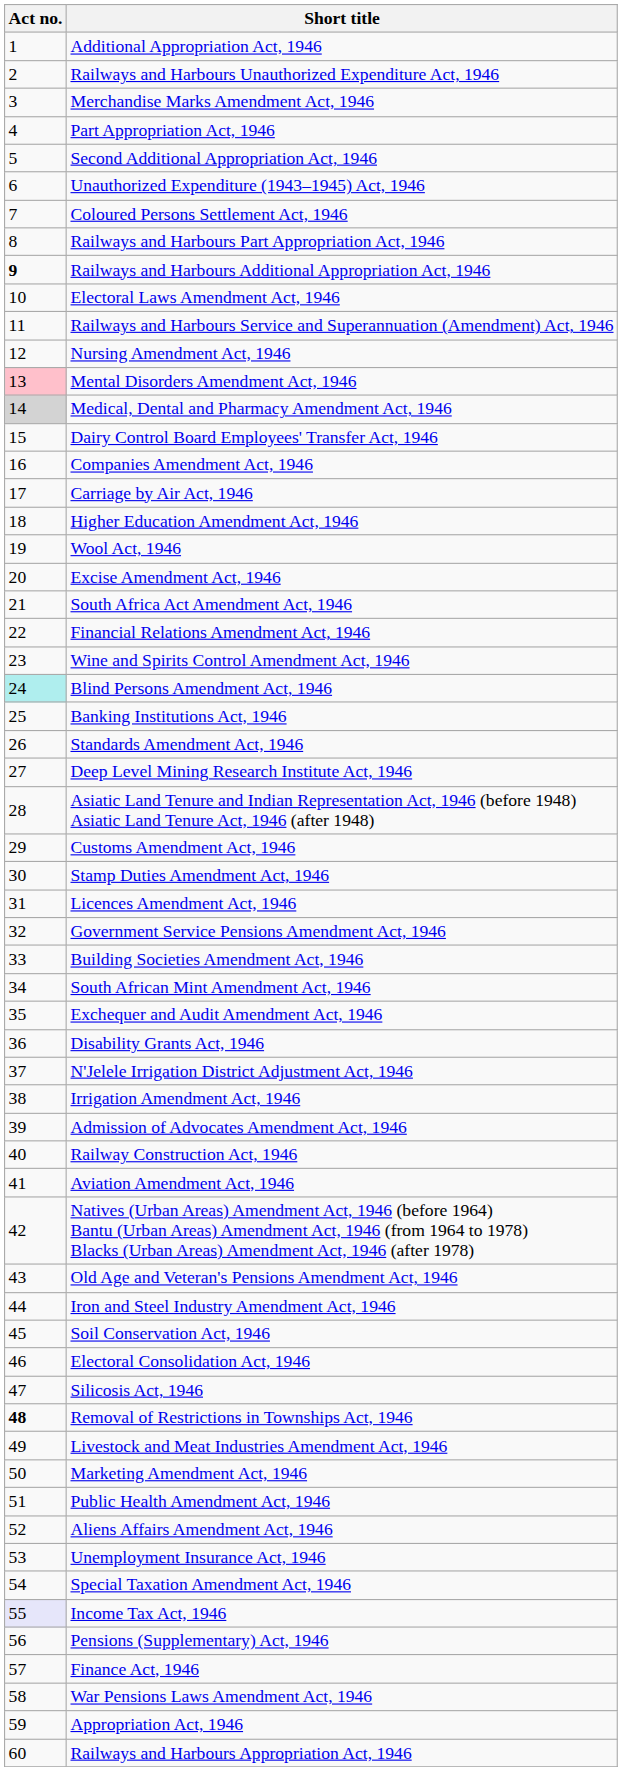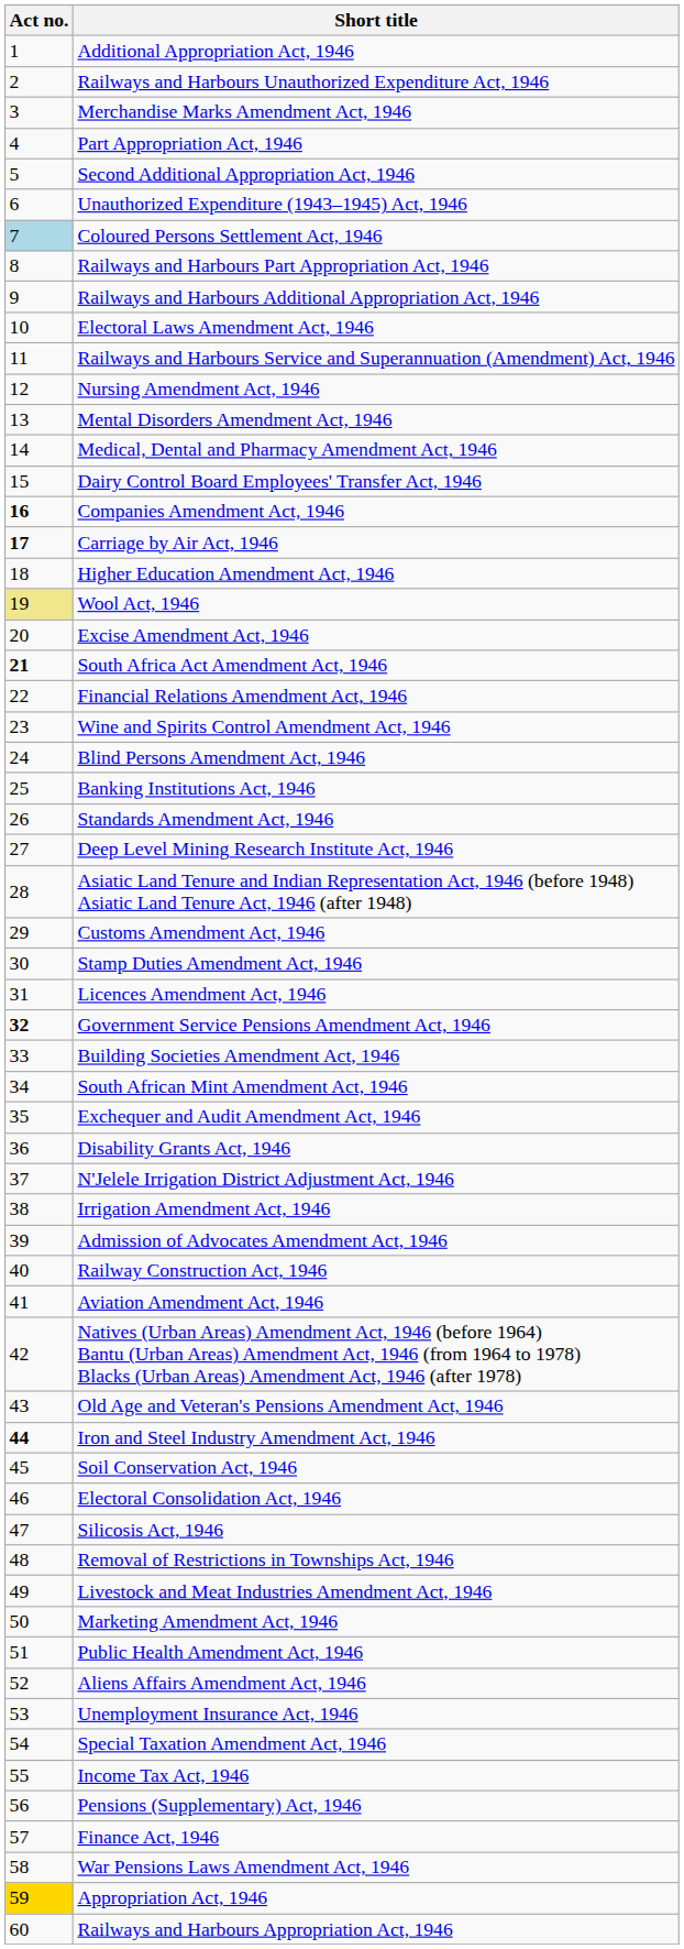Coloured Persons Settlement Act, 1946 | Act no.: no background -> lightblue background
Railways and Harbours Additional Appropriation Act, 1946 | Act no.: bold -> normal
Mental Disorders Amendment Act, 1946 | Act no.: pink background -> no background
Medical, Dental and Pharmacy Amendment Act, 1946 | Act no.: lightgrey background -> no background
Companies Amendment Act, 1946 | Act no.: normal -> bold
Carriage by Air Act, 1946 | Act no.: normal -> bold
Wool Act, 1946 | Act no.: no background -> khaki background
South Africa Act Amendment Act, 1946 | Act no.: normal -> bold
Blind Persons Amendment Act, 1946 | Act no.: paleturquoise background -> no background
Government Service Pensions Amendment Act, 1946 | Act no.: normal -> bold
Iron and Steel Industry Amendment Act, 1946 | Act no.: normal -> bold
Removal of Restrictions in Townships Act, 1946 | Act no.: bold -> normal
Income Tax Act, 1946 | Act no.: lavender background -> no background
Appropriation Act, 1946 | Act no.: no background -> gold background
